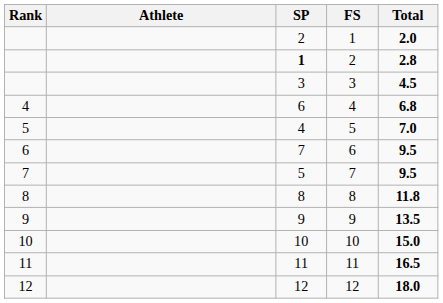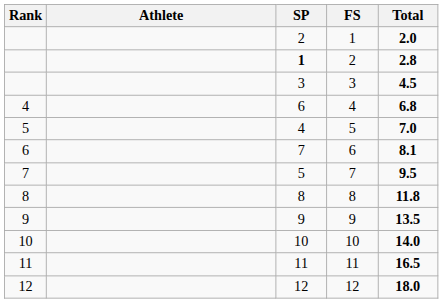row 7 | Total: 9.5 -> 8.1
row 11 | Total: 15.0 -> 14.0
